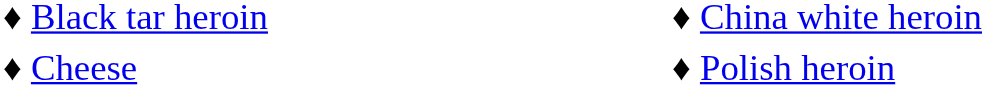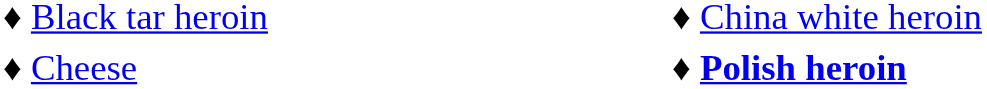♦ Cheese | column 2: normal -> bold
